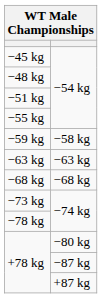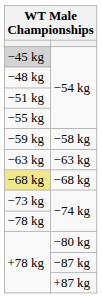row 3 | column 1: no background -> lightgrey background
row 9 | column 1: no background -> khaki background
